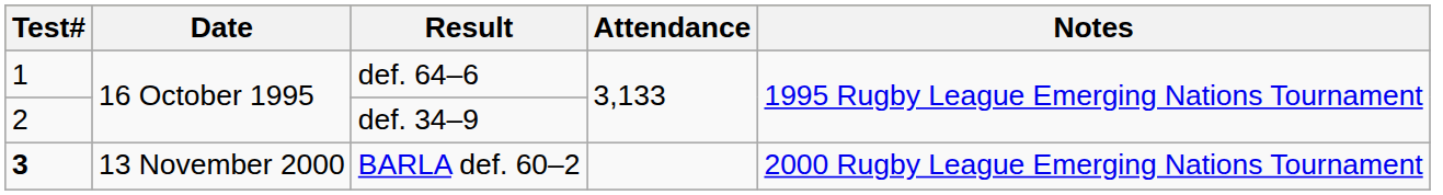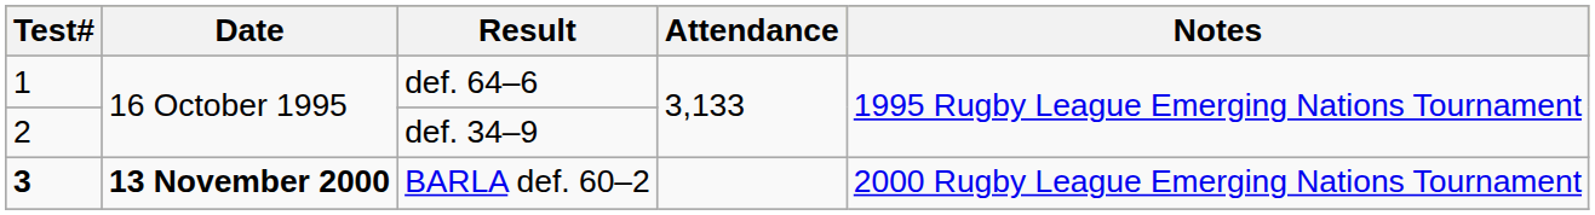BARLA def. 60–2 | Date: normal -> bold
